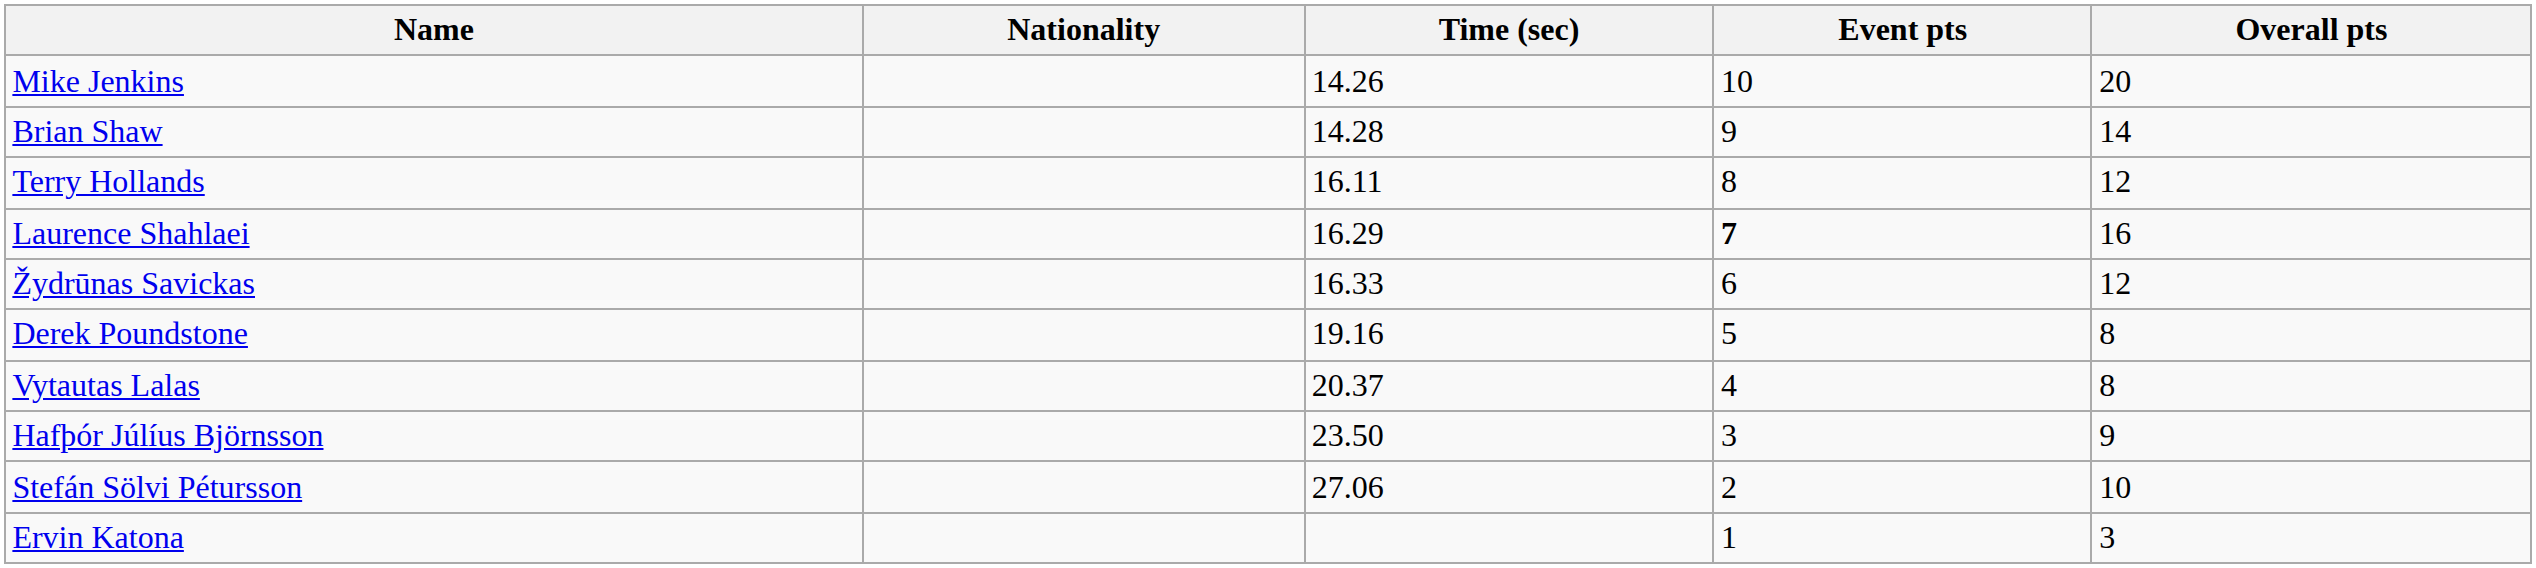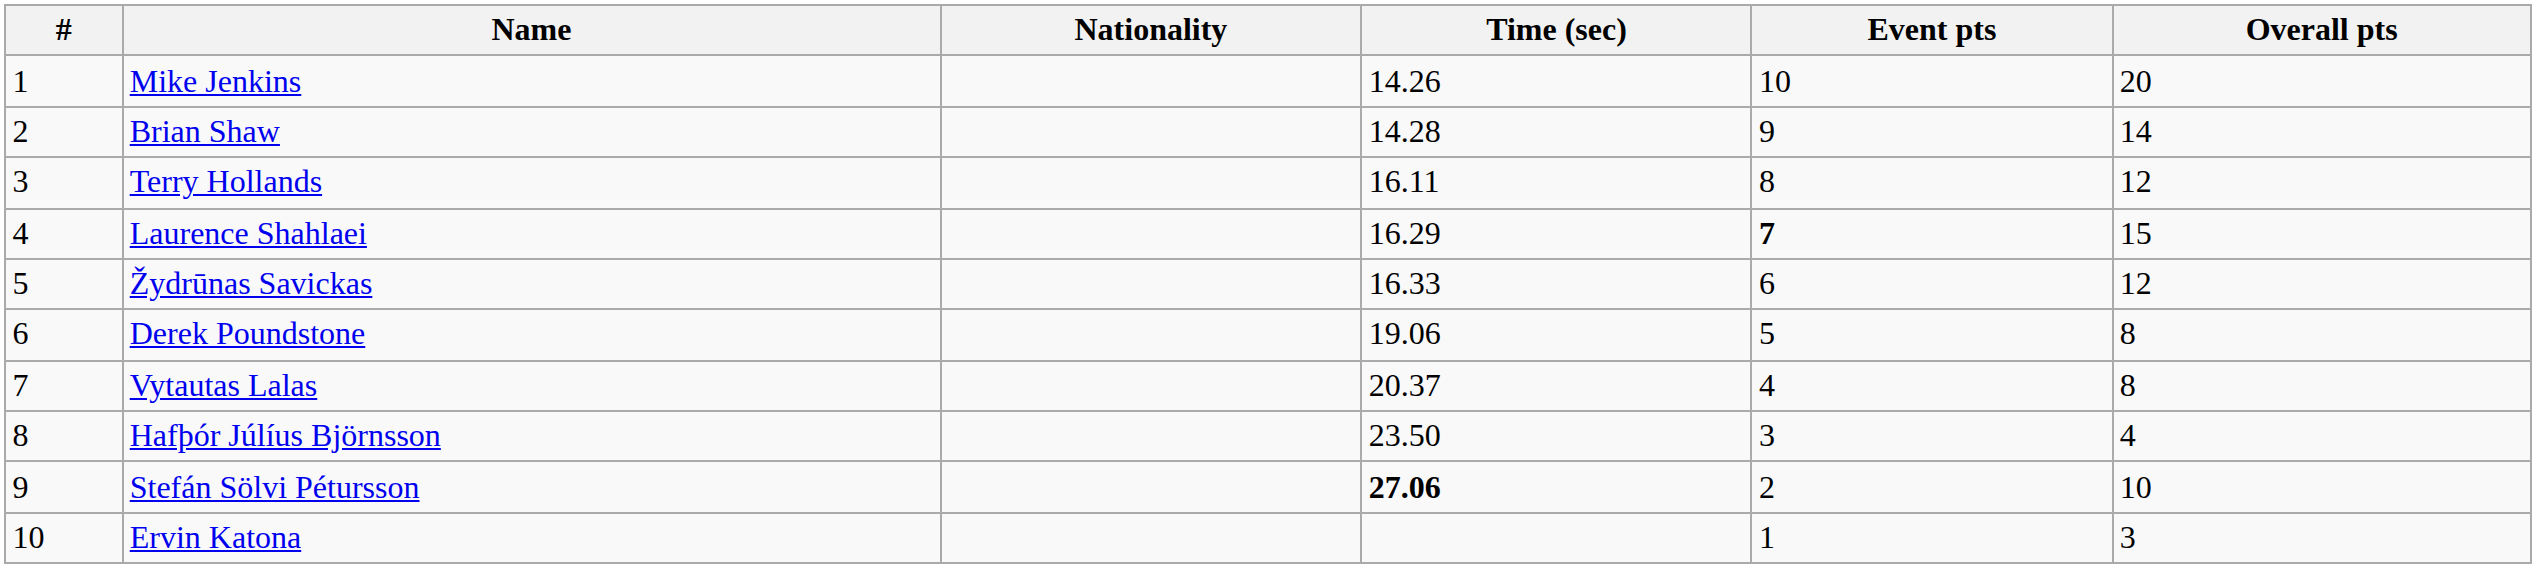+ column: # | 1 | 2 | 3 | 4 | 5 | 6 | 7 | 8 | 9 | 10
Laurence Shahlaei | Overall pts: 16 -> 15
Derek Poundstone | Time (sec): 19.16 -> 19.06
Hafþór Júlíus Björnsson | Overall pts: 9 -> 4
Stefán Sölvi Pétursson | Time (sec): normal -> bold
